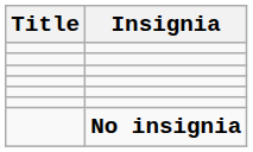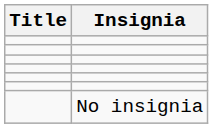row 8 | Insignia: bold -> normal
